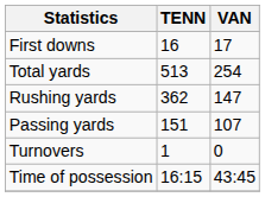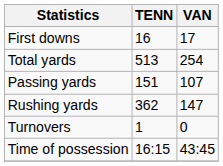rows swapped: Rushing yards <-> Passing yards
